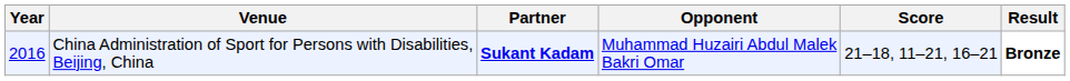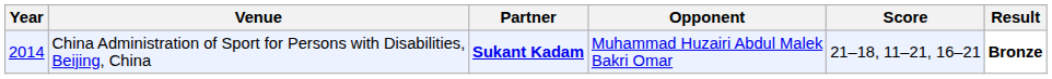row 2 | Year: 2016 -> 2014
